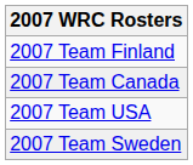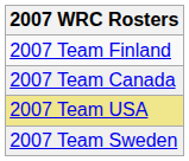row 4 | column 1: no background -> khaki background
